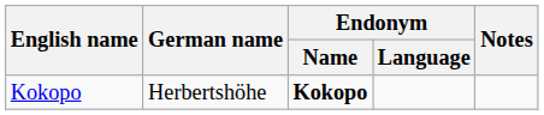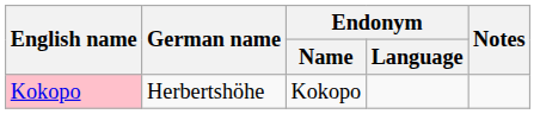row 3 | English name: no background -> pink background
row 3 | Endonym / Name: bold -> normal
